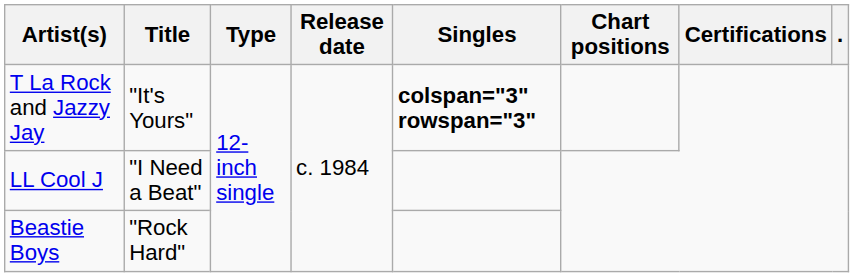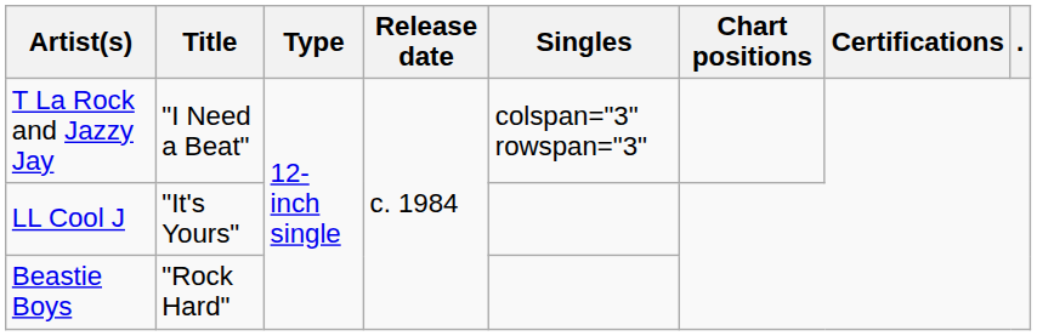T La Rock and Jazzy Jay | Title: "It's Yours" -> "I Need a Beat"
T La Rock and Jazzy Jay | Singles: bold -> normal
LL Cool J | Title: "I Need a Beat" -> "It's Yours"
